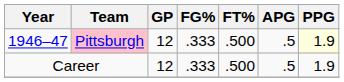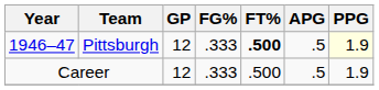1946–47 | Team: pink background -> no background
1946–47 | FT%: normal -> bold
